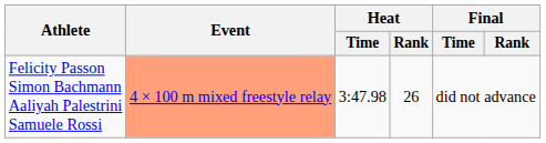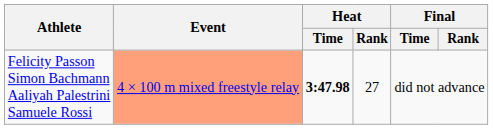row 3 | Heat / Time: normal -> bold
row 3 | Heat / Rank: 26 -> 27
